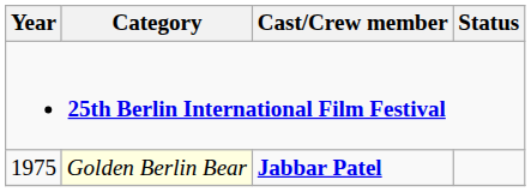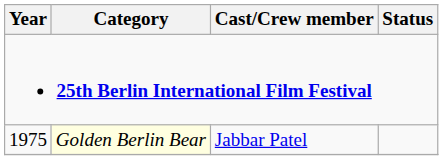1975 | Cast/Crew member: bold -> normal
